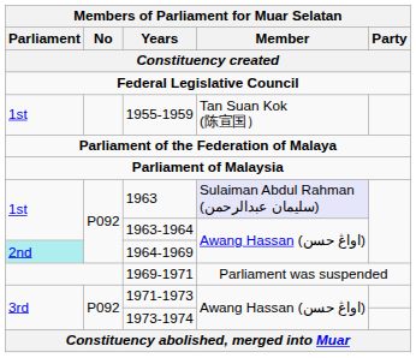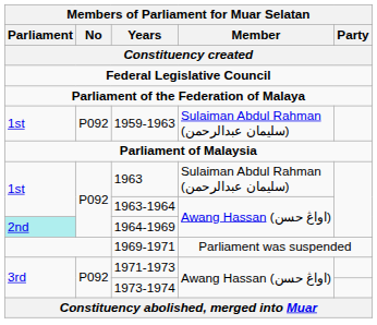- row: 1st | 1955-1959 | Tan Suan Kok (陈宣国）
+ row: 1st | P092 | 1959-1963 | Sulaiman Abdul Rahman (سليمان عبدالرحمن)
1963 | Member: lavender background -> no background
